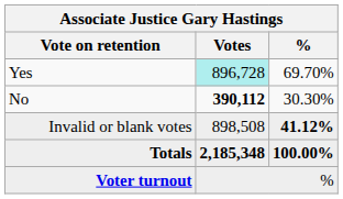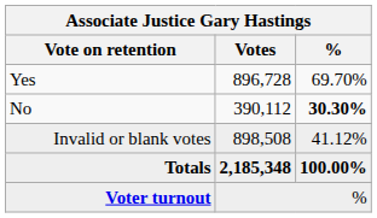Yes | Votes: paleturquoise background -> no background
No | Votes: bold -> normal
No | %: normal -> bold
Invalid or blank votes | %: bold -> normal
